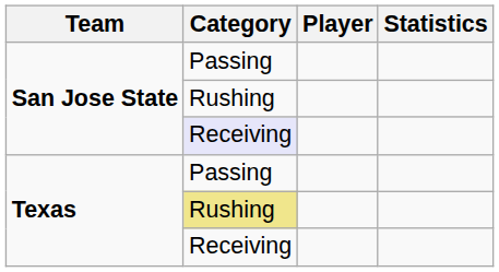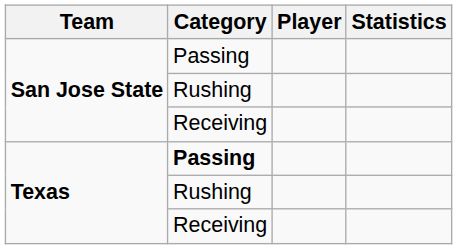San Jose State / Receiving | Category: lavender background -> no background
Texas / Passing | Category: normal -> bold
Texas / Rushing | Category: khaki background -> no background
